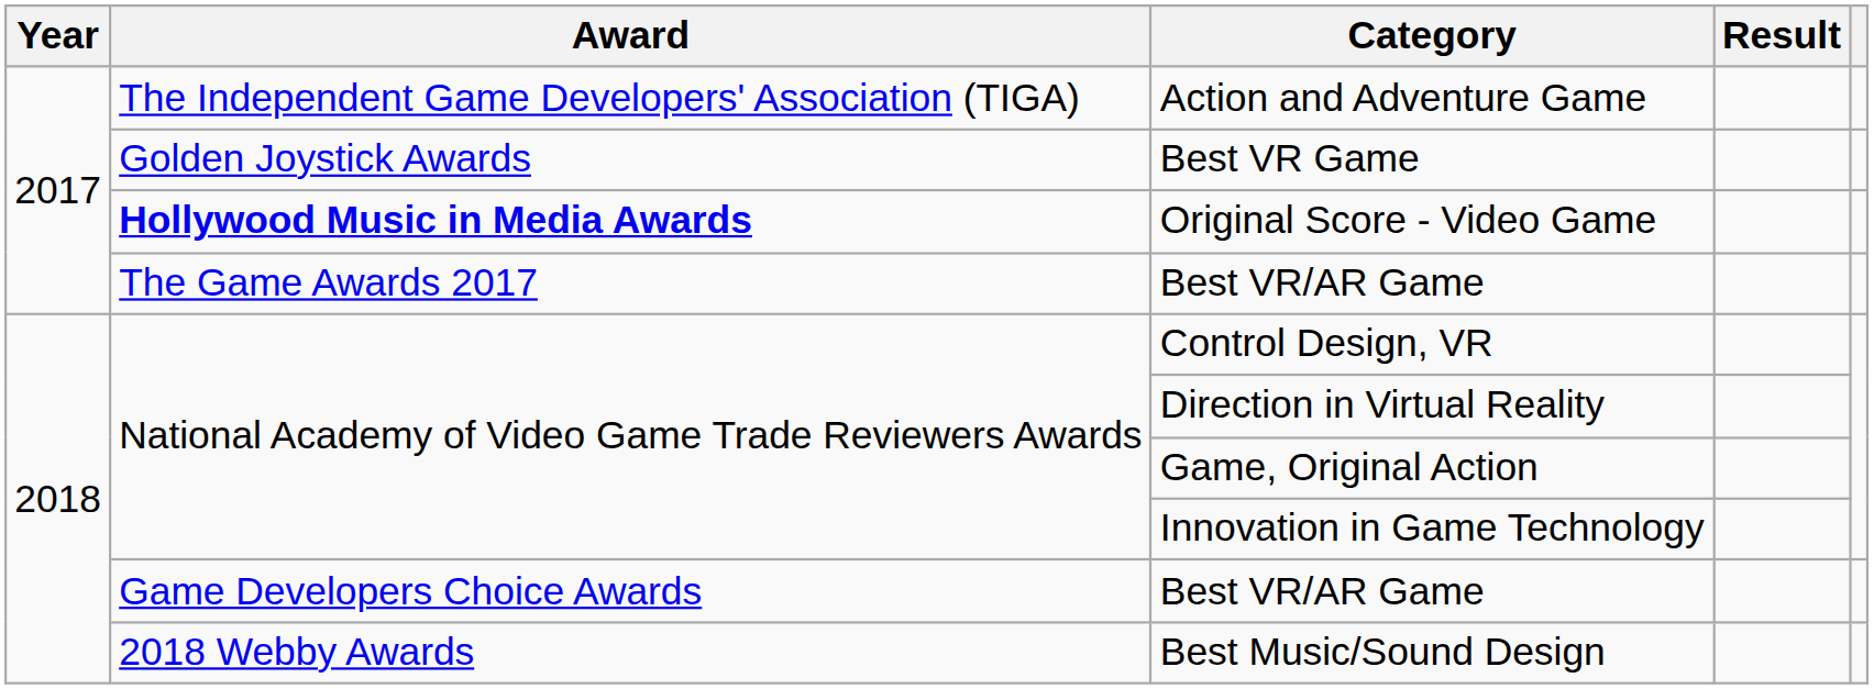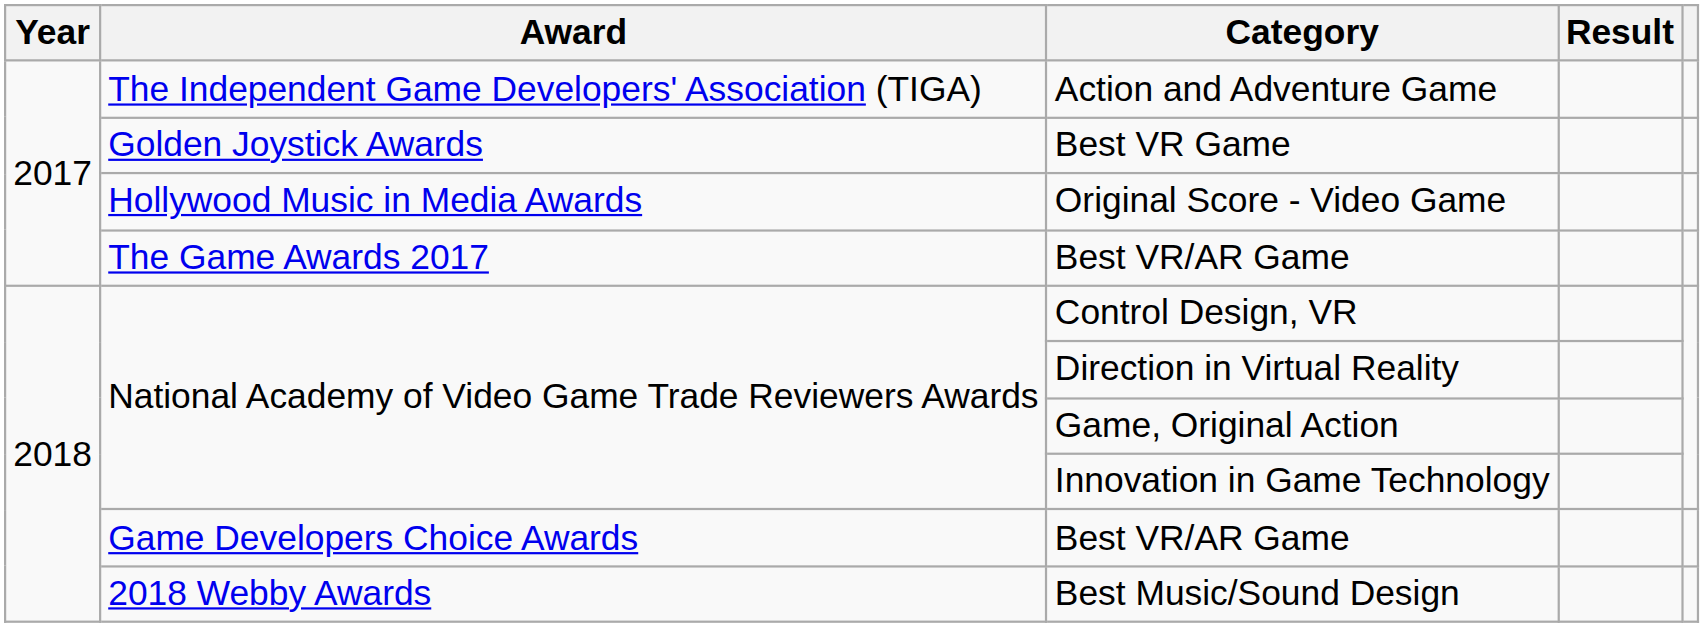Original Score - Video Game | Award: bold -> normal
